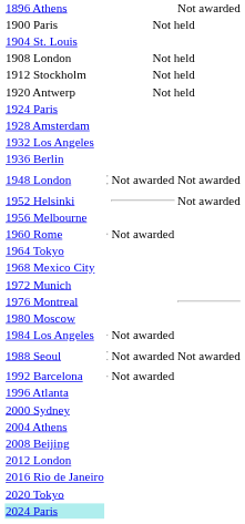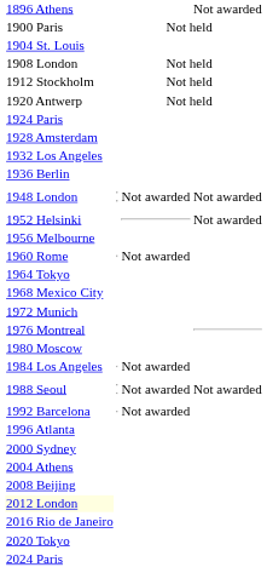2012 London | column 1: no background -> lightyellow background
2024 Paris | column 1: paleturquoise background -> no background
